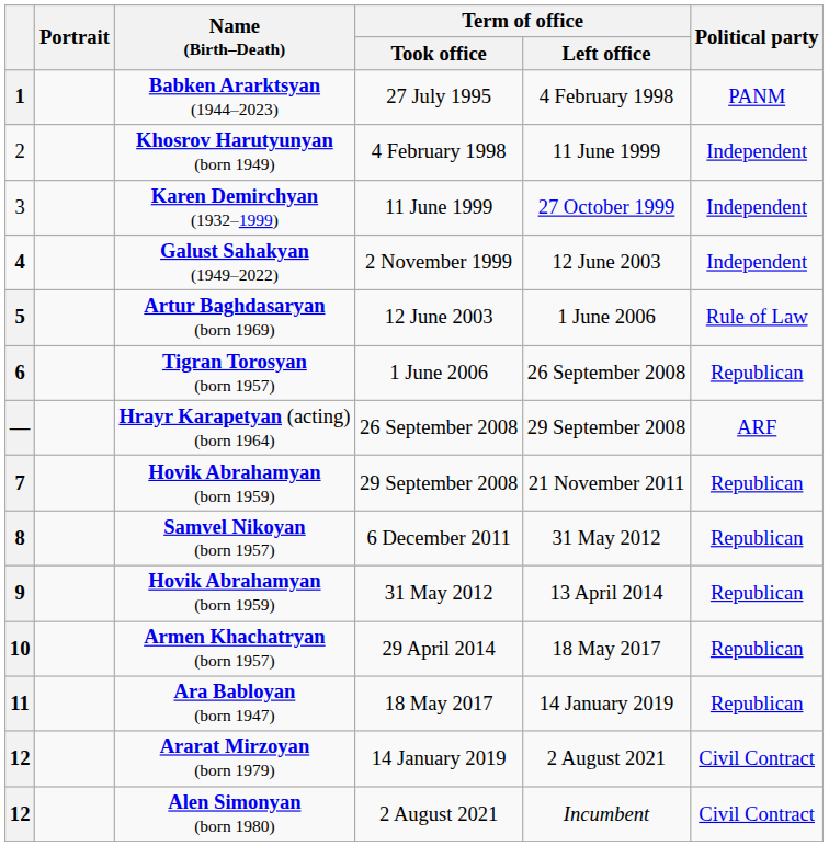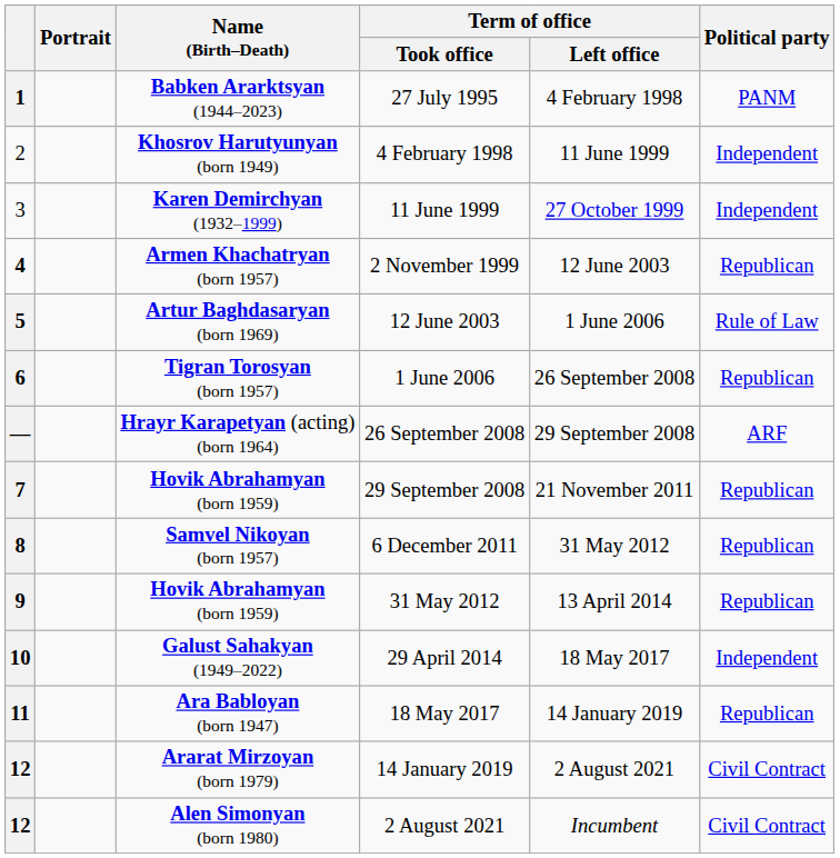2 November 1999 | Name (Birth–Death): Galust Sahakyan (1949–2022) -> Armen Khachatryan (born 1957)
2 November 1999 | Political party: Independent -> Republican
29 April 2014 | Name (Birth–Death): Armen Khachatryan (born 1957) -> Galust Sahakyan (1949–2022)
29 April 2014 | Political party: Republican -> Independent
